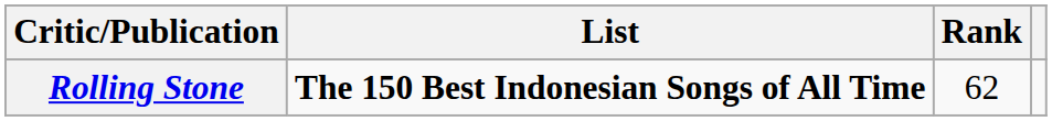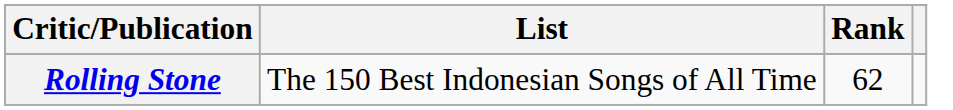row 2 | List: bold -> normal
